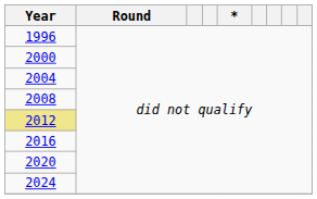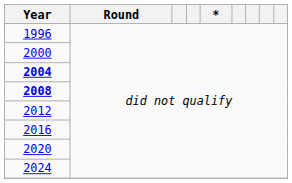2004 | Year: normal -> bold
2008 | Year: normal -> bold
2012 | Year: khaki background -> no background
